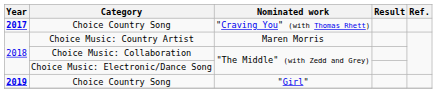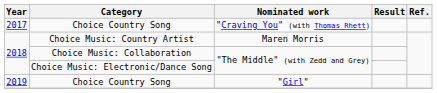Choice Country Song / "Craving You" (with Thomas Rhett) | Year: bold -> normal
Choice Country Song / "Girl" | Year: bold -> normal
